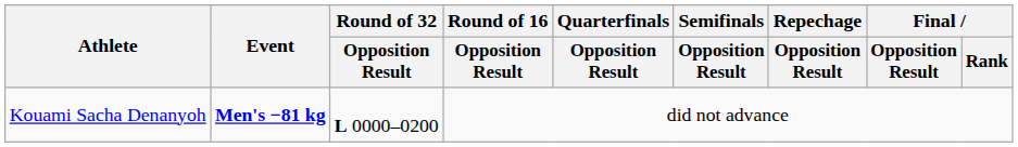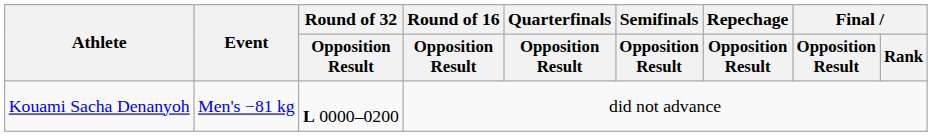Kouami Sacha Denanyoh | Event: bold -> normal
